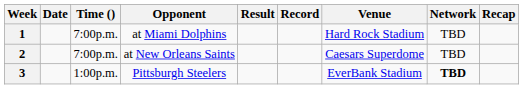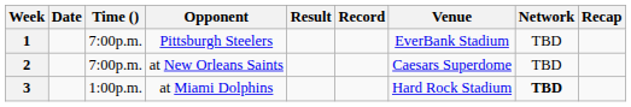1 | Opponent: at Miami Dolphins -> Pittsburgh Steelers
1 | Venue: Hard Rock Stadium -> EverBank Stadium
3 | Opponent: Pittsburgh Steelers -> at Miami Dolphins
3 | Venue: EverBank Stadium -> Hard Rock Stadium
